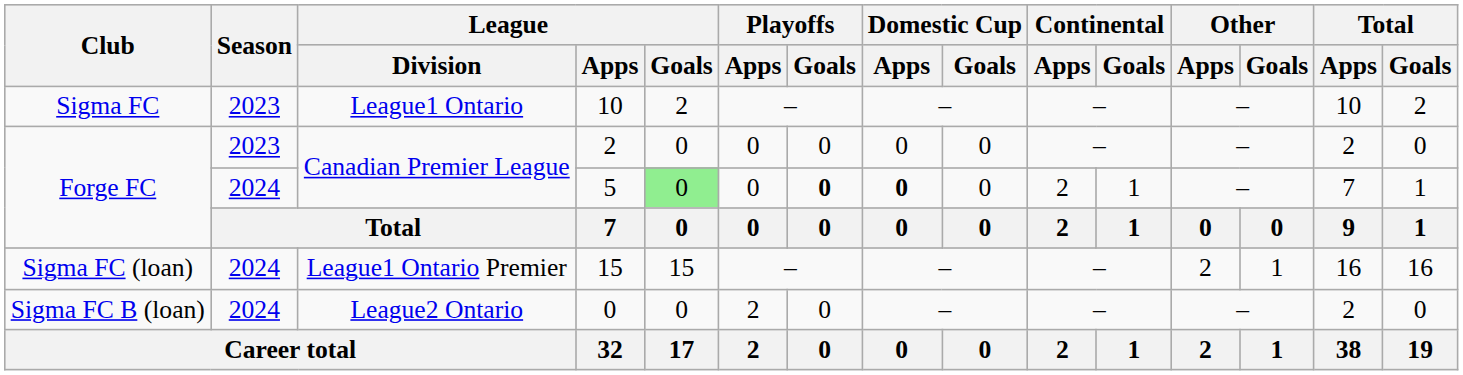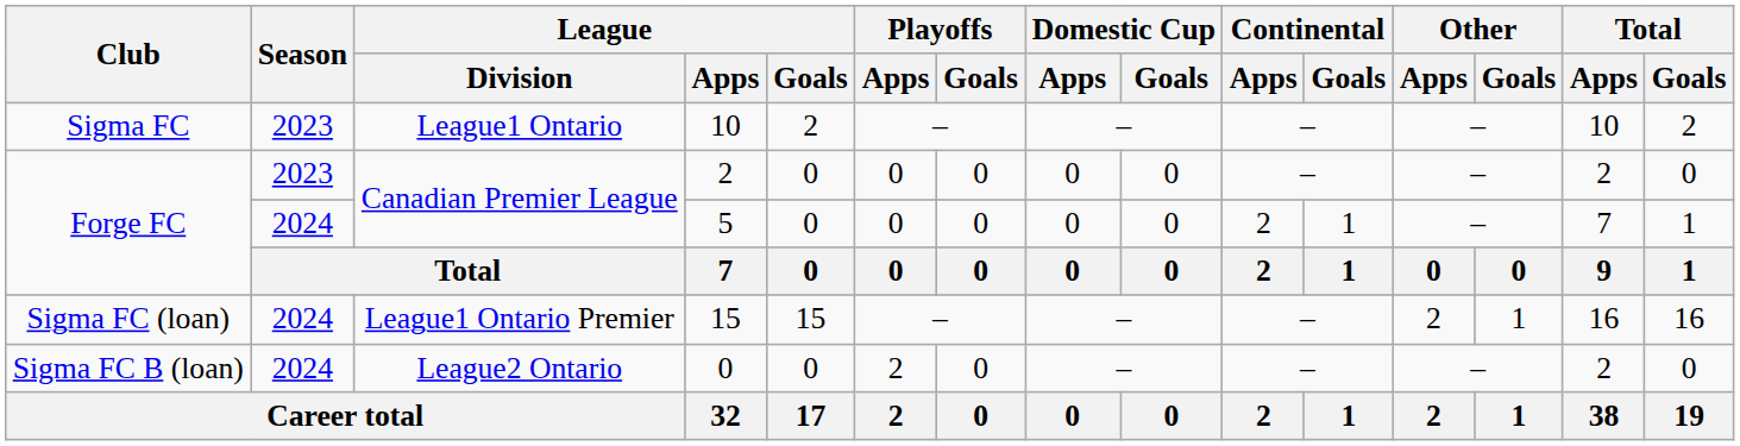5 | League / Goals: lightgreen background -> no background
5 | Playoffs / Goals: bold -> normal
5 | Domestic Cup / Apps: bold -> normal
